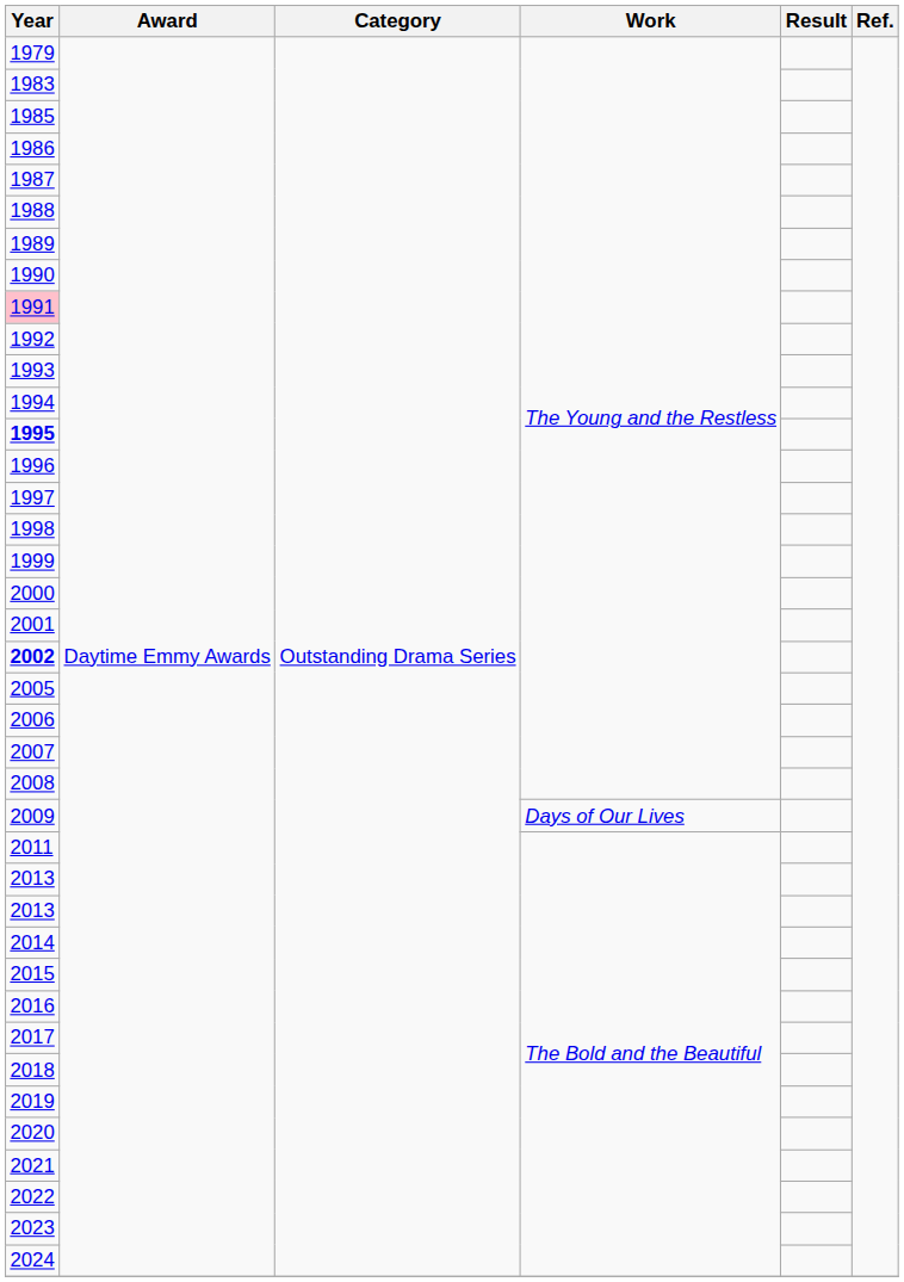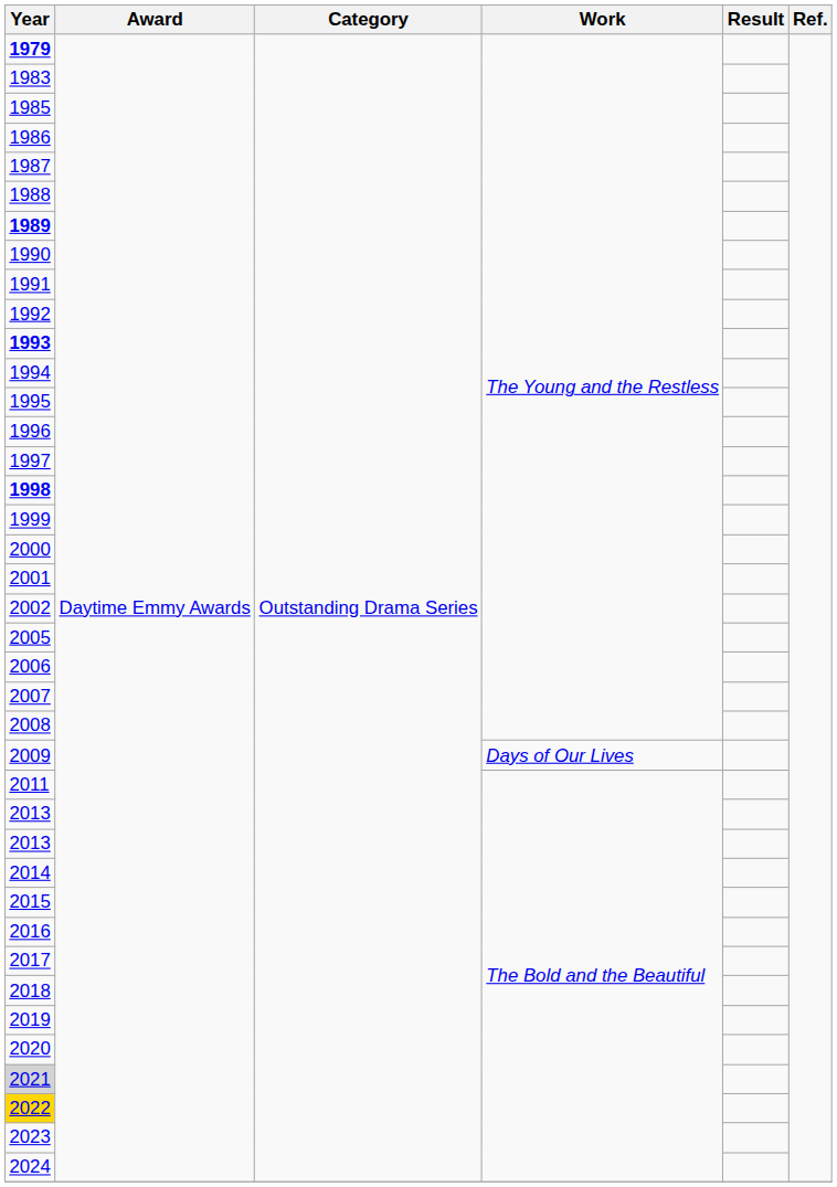1979 | Year: normal -> bold
1989 | Year: normal -> bold
1991 | Year: pink background -> no background
1993 | Year: normal -> bold
1995 | Year: bold -> normal
1998 | Year: normal -> bold
2002 | Year: bold -> normal
2021 | Year: no background -> lightgrey background
2022 | Year: no background -> gold background
